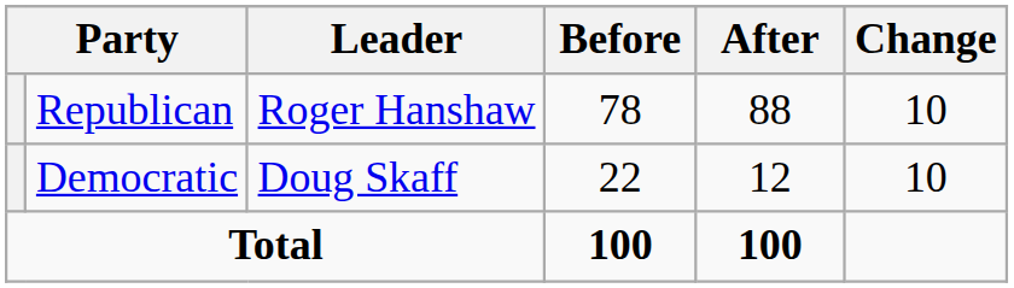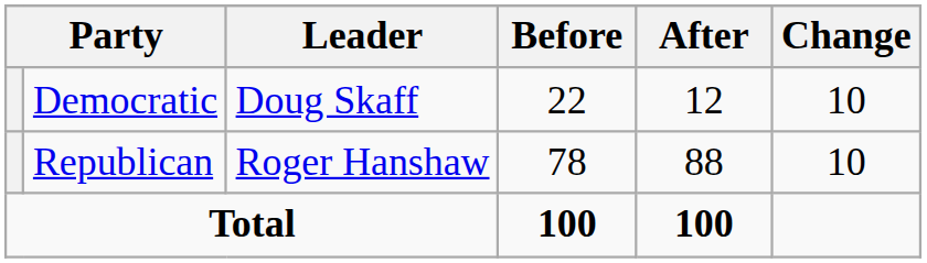rows swapped: Republican <-> Democratic
